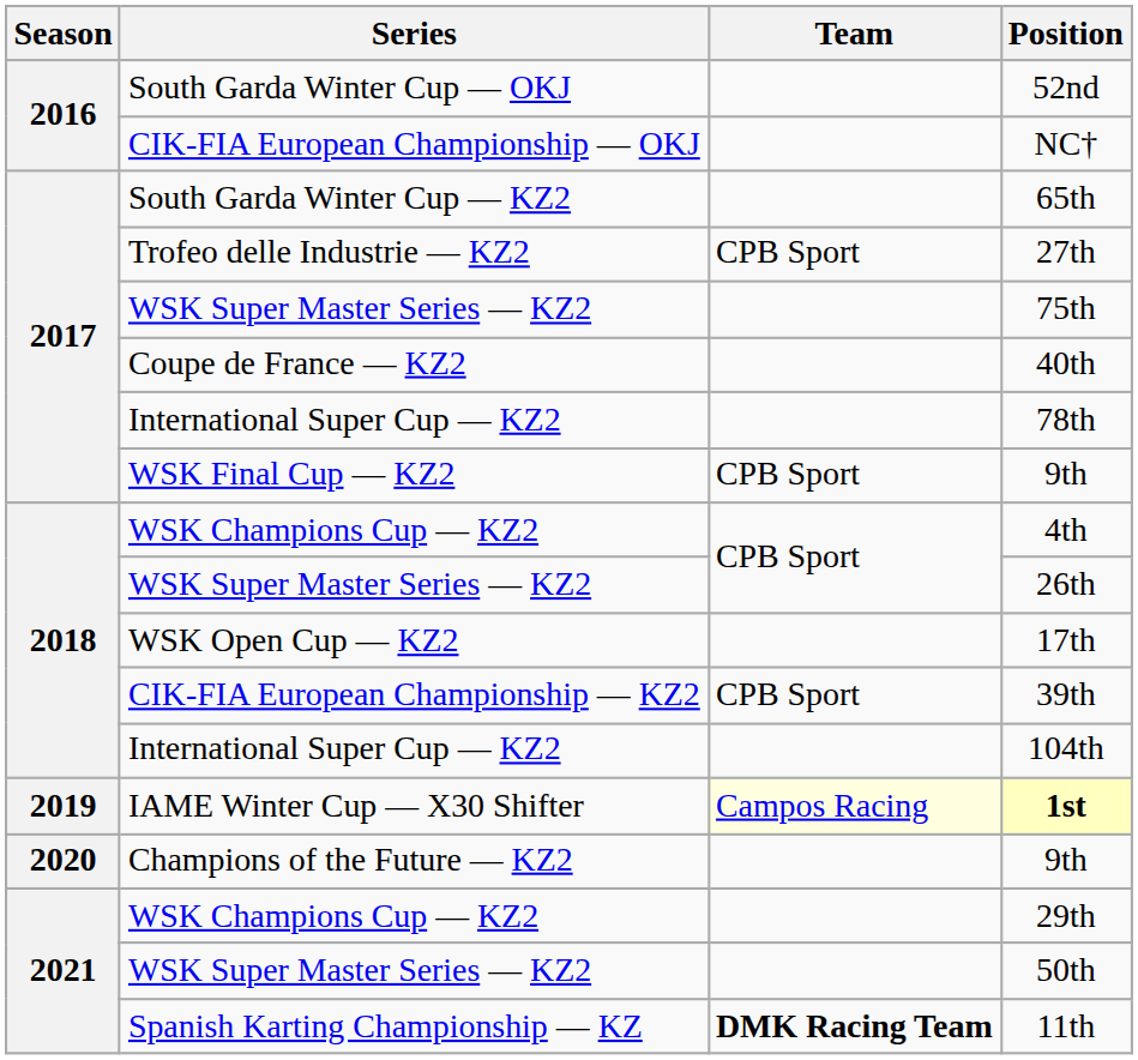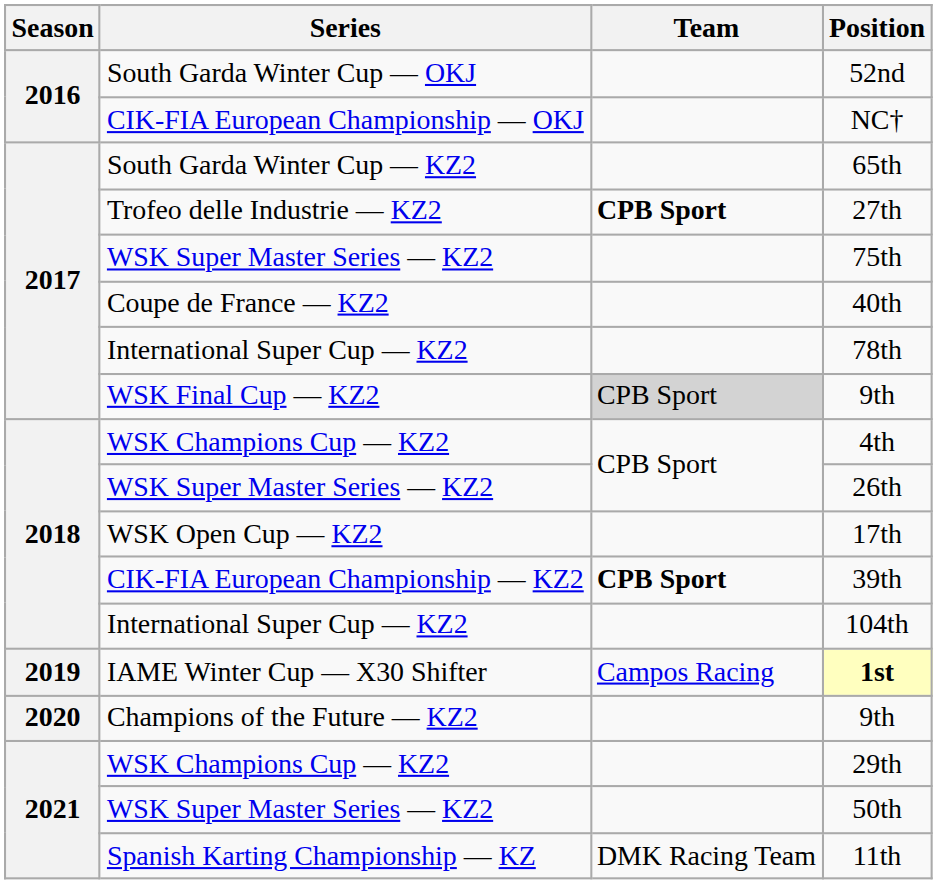27th | Team: normal -> bold
WSK Final Cup — KZ2 / 9th | Team: no background -> lightgrey background
39th | Team: normal -> bold
1st | Team: lightyellow background -> no background
11th | Team: bold -> normal
